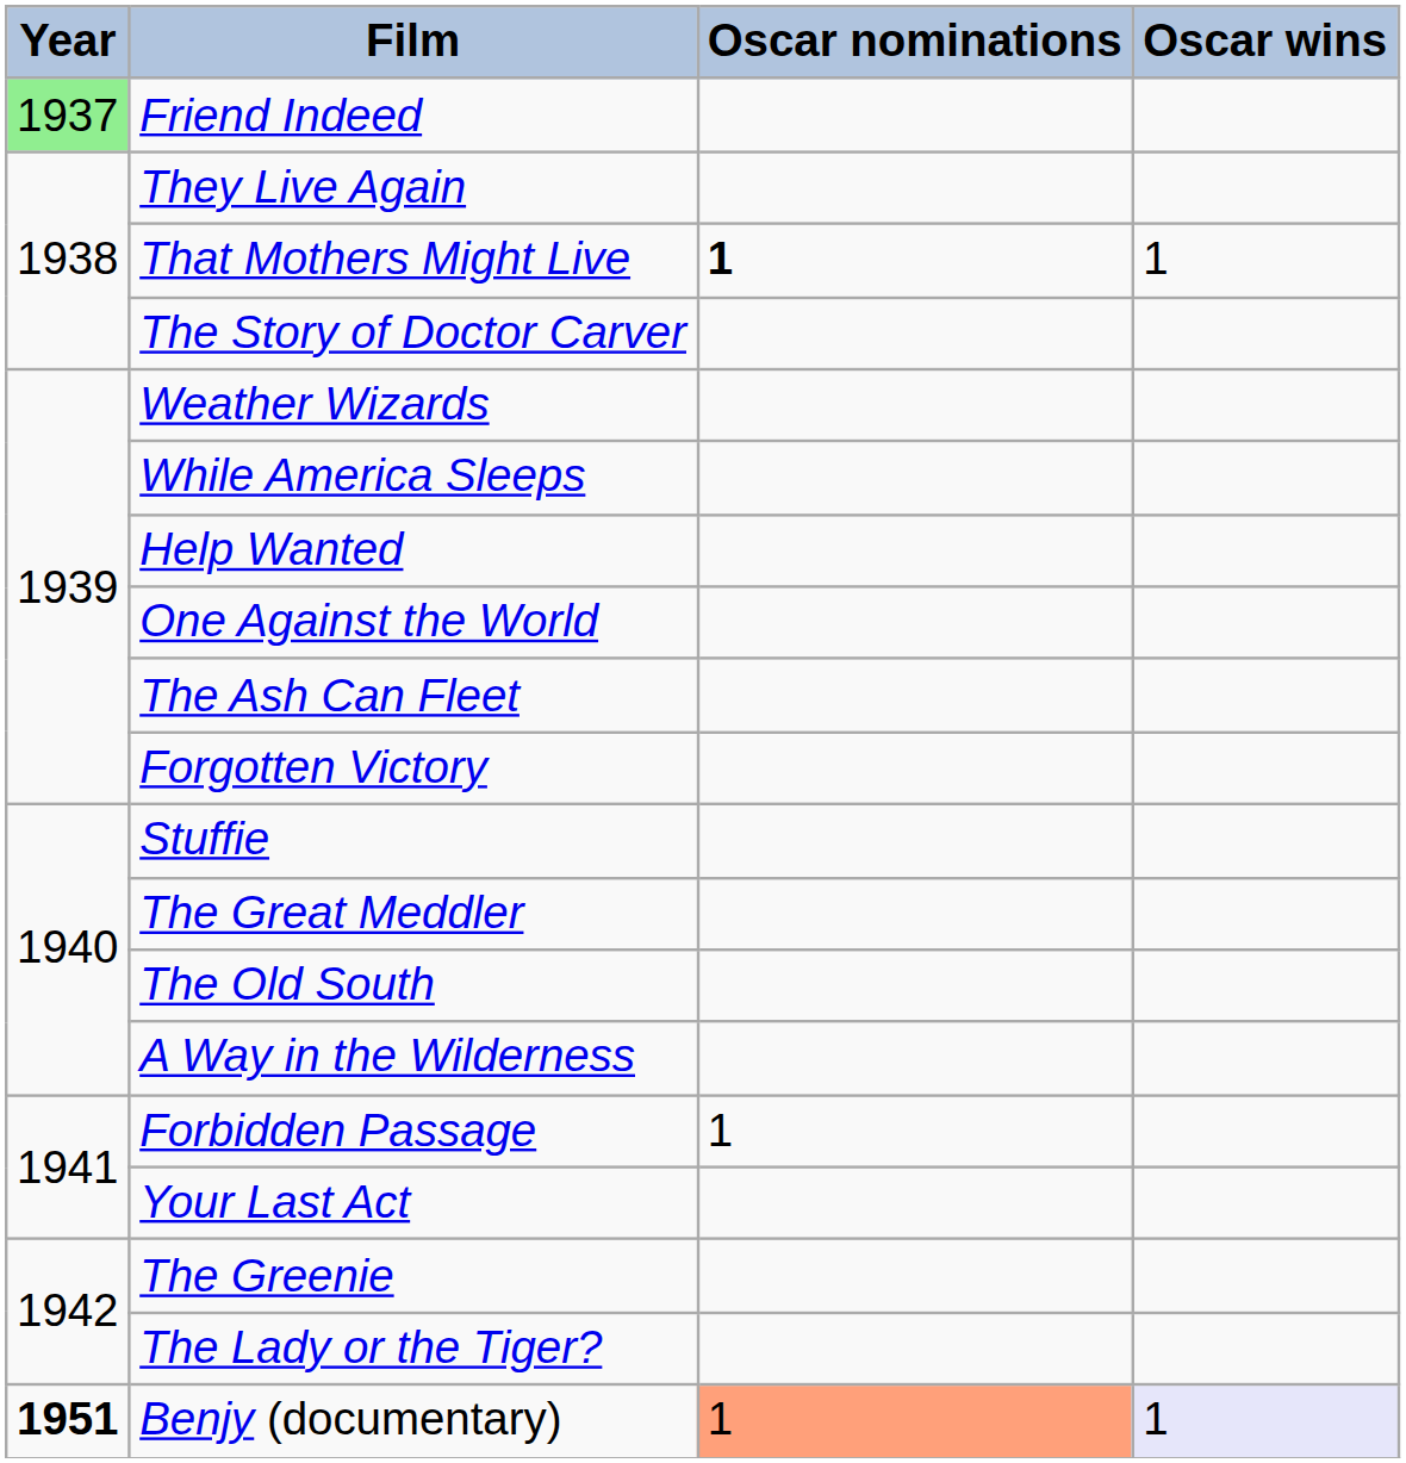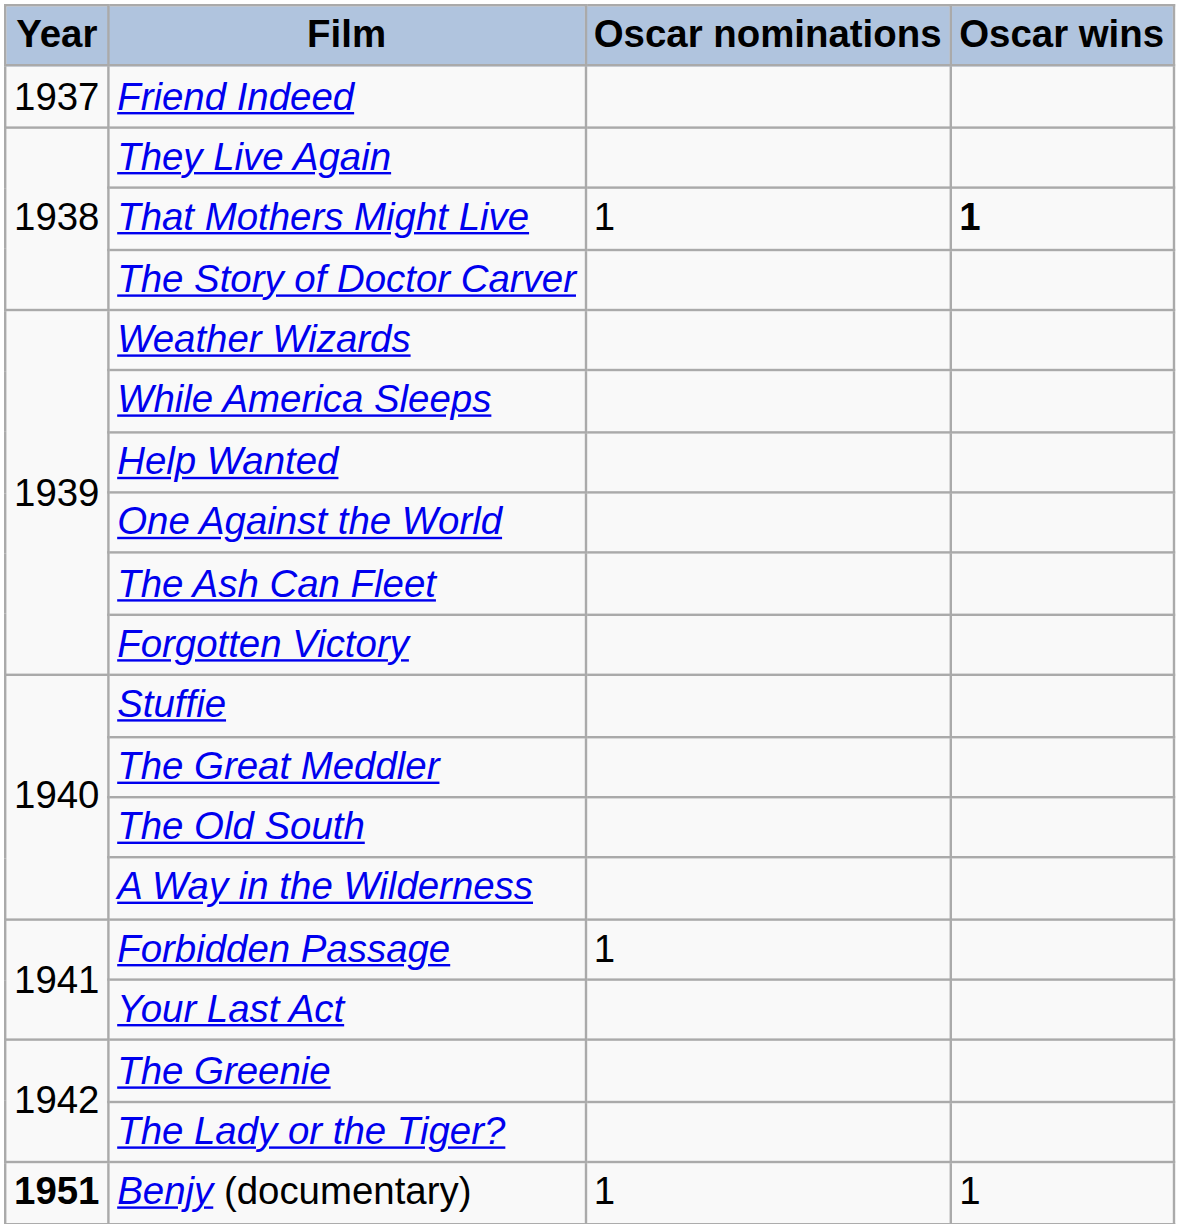Friend Indeed | Year: lightgreen background -> no background
That Mothers Might Live | Oscar nominations: bold -> normal
That Mothers Might Live | Oscar wins: normal -> bold
Benjy (documentary) | Oscar nominations: lightsalmon background -> no background
Benjy (documentary) | Oscar wins: lavender background -> no background
